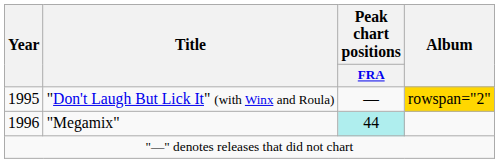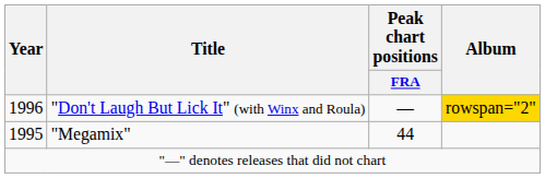"Don't Laugh But Lick It" (with Winx and Roula) | Year: 1995 -> 1996
"Megamix" | Year: 1996 -> 1995
"Megamix" | Peak chart positions / FRA: paleturquoise background -> no background
